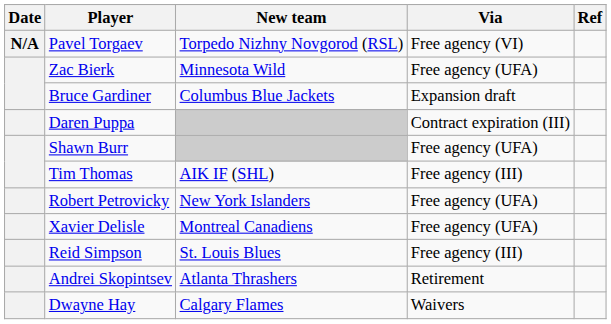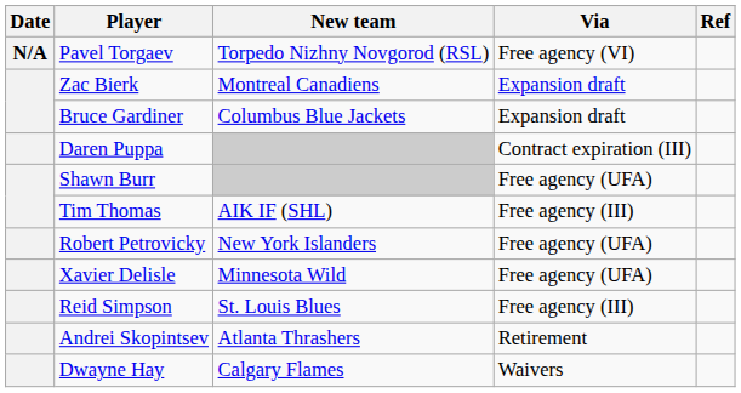Zac Bierk | New team: Minnesota Wild -> Montreal Canadiens
Zac Bierk | Via: Free agency (UFA) -> Expansion draft
Xavier Delisle | New team: Montreal Canadiens -> Minnesota Wild
